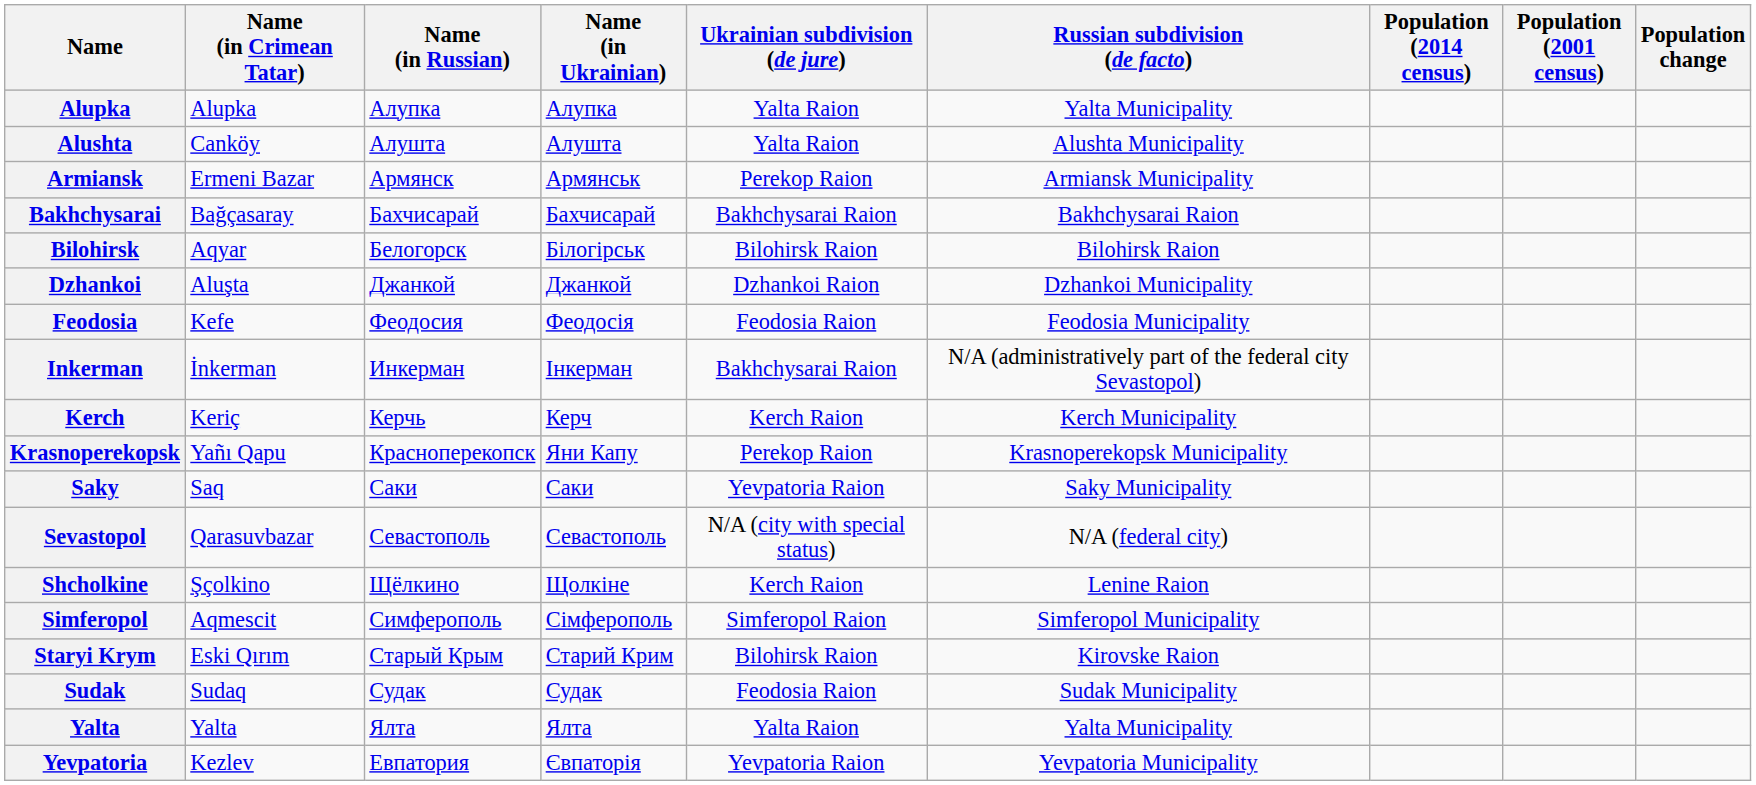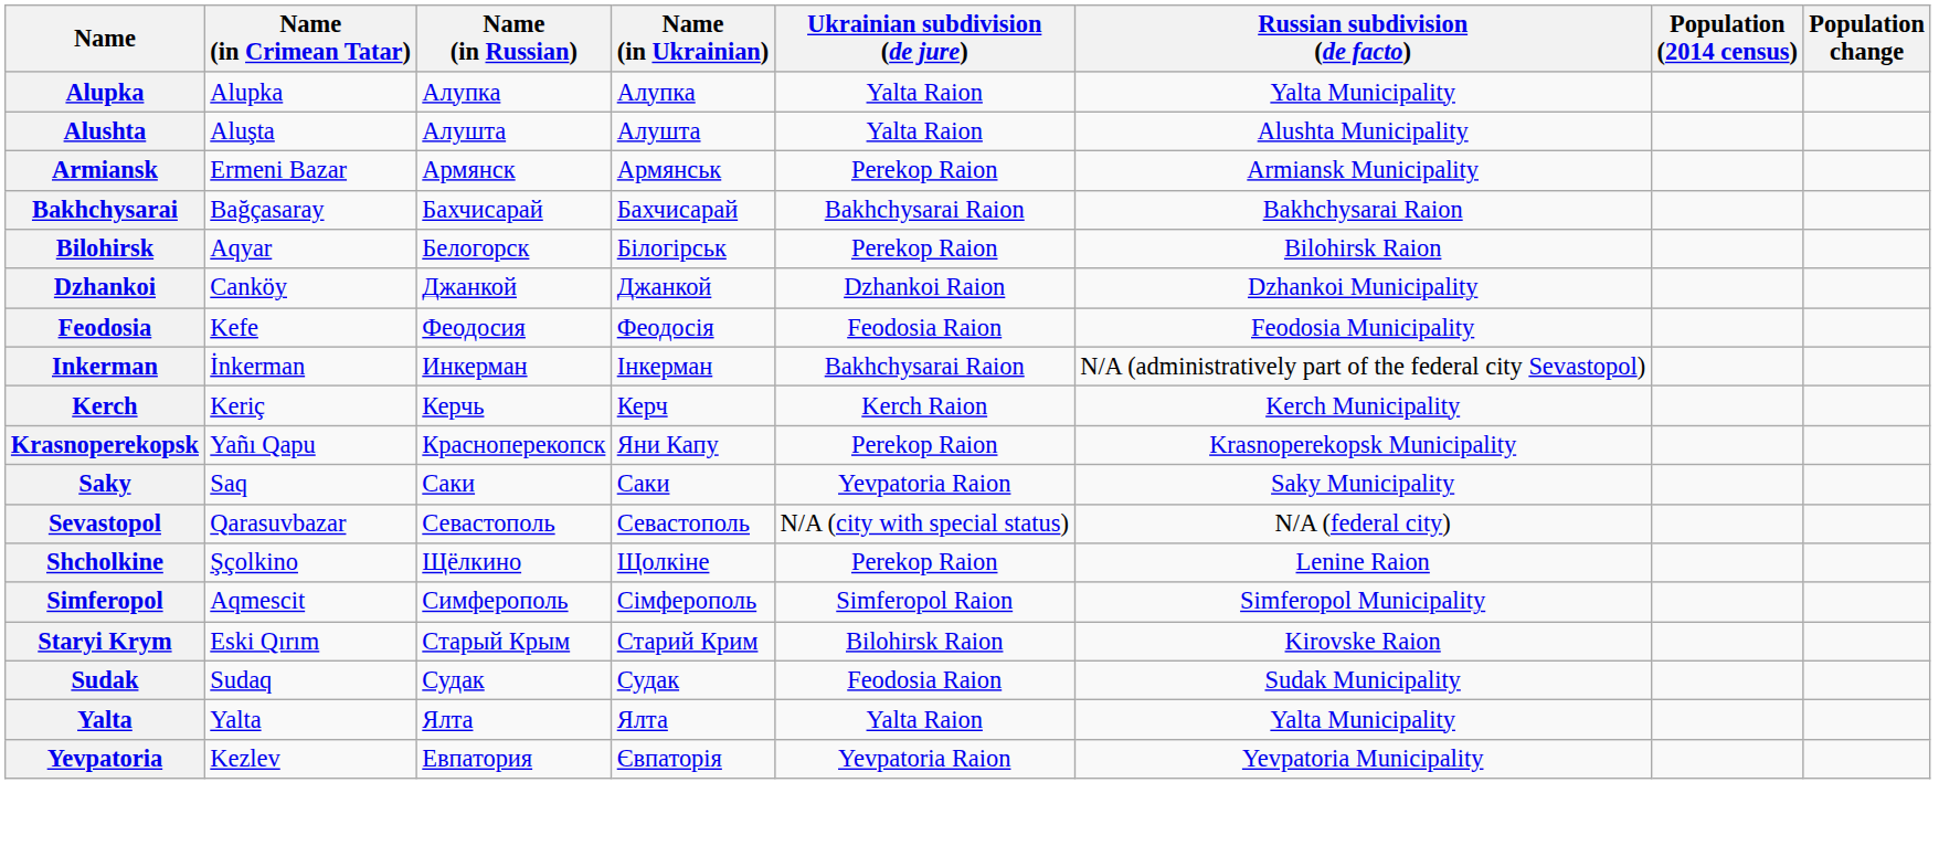- column: Population (2001 census)
Alushta | Name (in Crimean Tatar): Canköy -> Aluşta
Bilohirsk | Ukrainian subdivision (de jure): Bilohirsk Raion -> Perekop Raion
Dzhankoi | Name (in Crimean Tatar): Aluşta -> Canköy
Shcholkine | Ukrainian subdivision (de jure): Kerch Raion -> Perekop Raion
